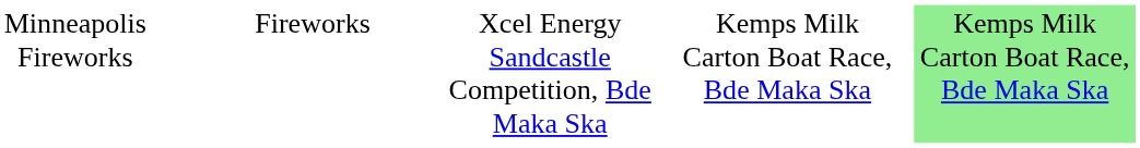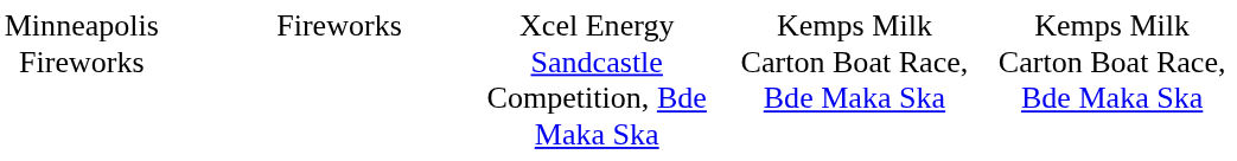Minneapolis Fireworks | column 5: lightgreen background -> no background
